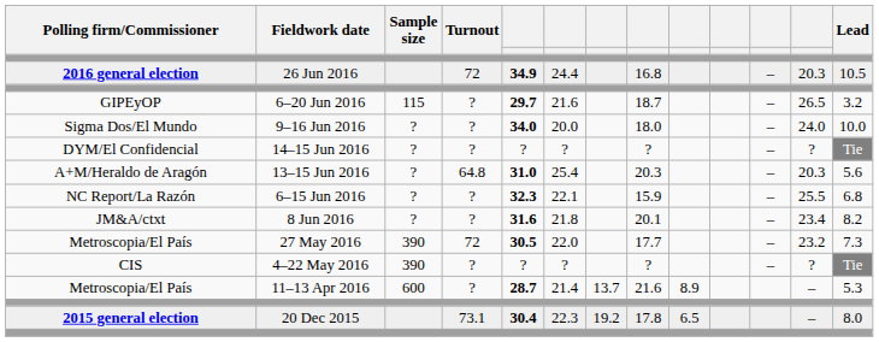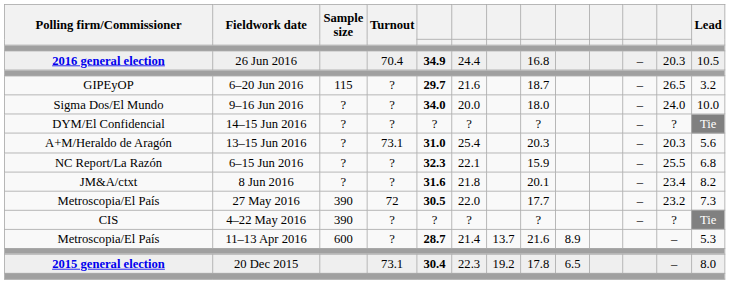26 Jun 2016 | Turnout: 72 -> 70.4
13–15 Jun 2016 | Turnout: 64.8 -> 73.1
